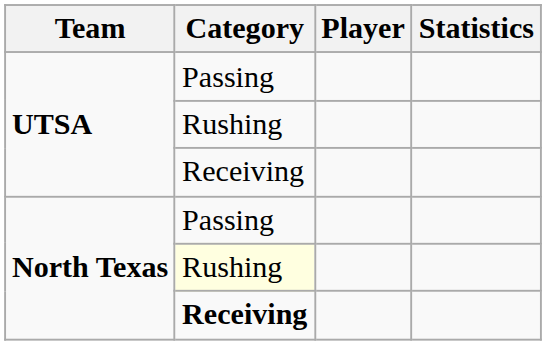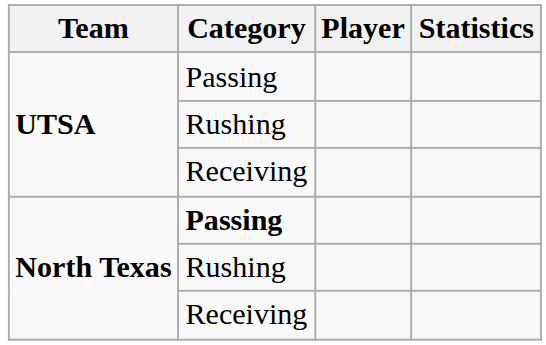North Texas / Passing | Category: normal -> bold
North Texas / Rushing | Category: lightyellow background -> no background
North Texas / Receiving | Category: bold -> normal
